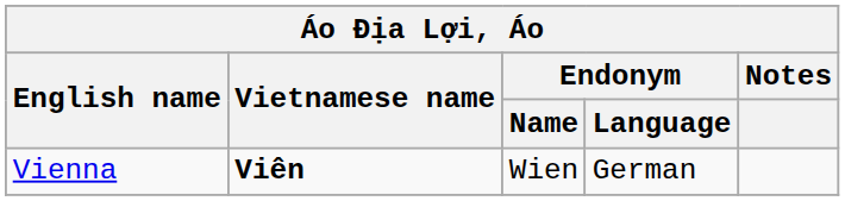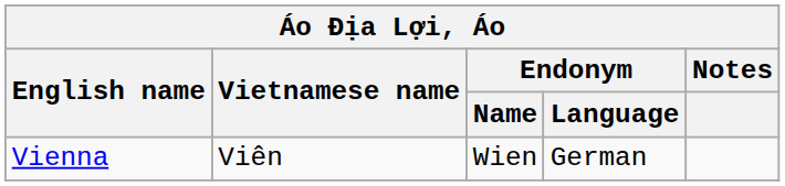Vienna | Vietnamese name: bold -> normal
